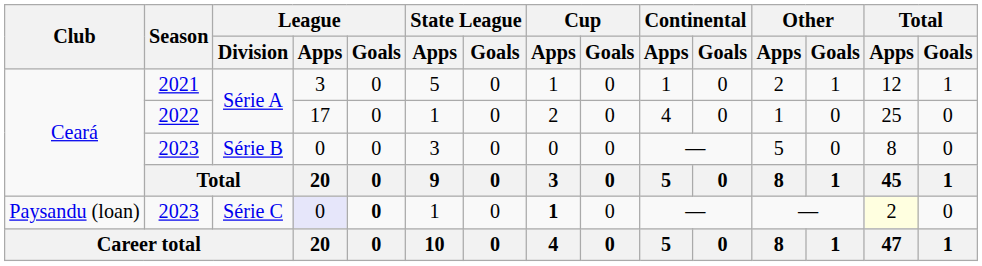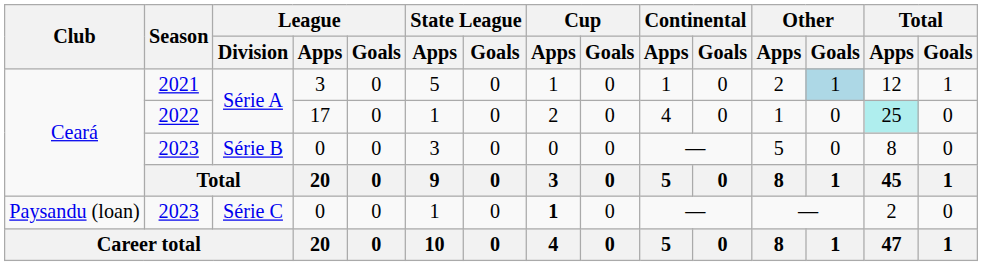2021 | Other / Goals: no background -> lightblue background
2022 | Total / Apps: no background -> paleturquoise background
2023 / Série C | League / Apps: lavender background -> no background
2023 / Série C | League / Goals: bold -> normal
2023 / Série C | Total / Apps: lightyellow background -> no background
